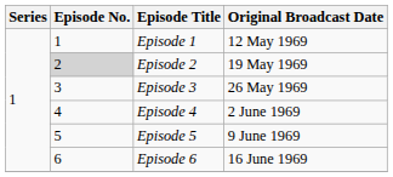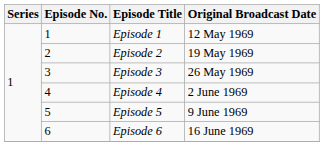Episode 2 | Episode No.: lightgrey background -> no background
